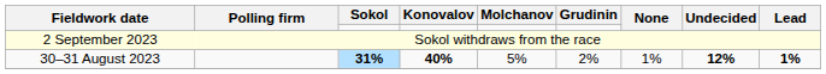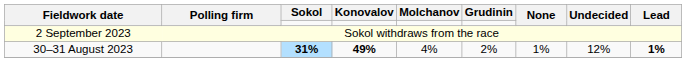30–31 August 2023 | Konovalov: 40% -> 49%
30–31 August 2023 | Molchanov: 5% -> 4%
30–31 August 2023 | Undecided: bold -> normal
